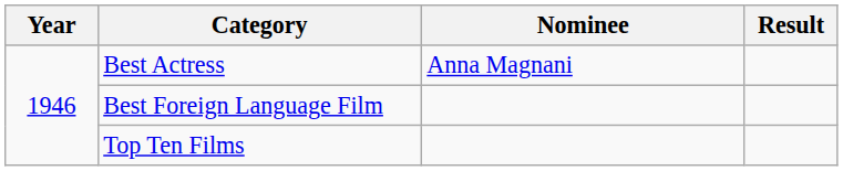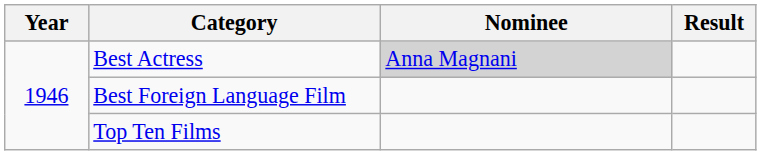Best Actress | Nominee: no background -> lightgrey background
